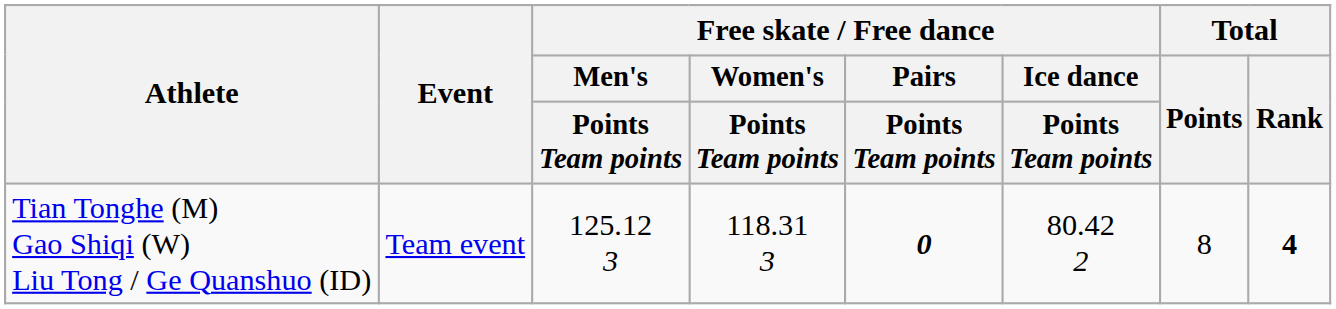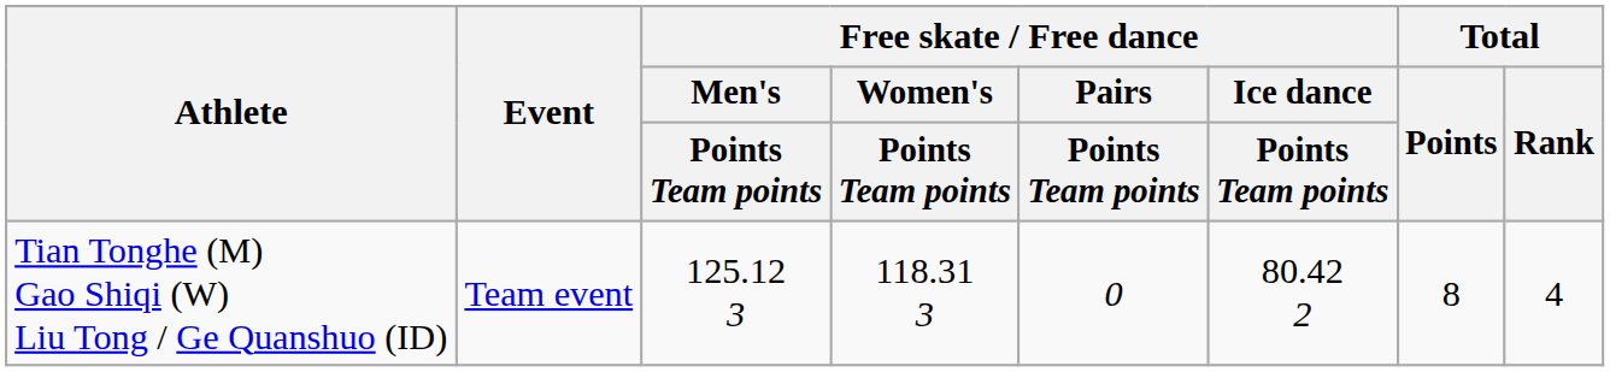Tian Tonghe (M) Gao Shiqi (W) Liu Tong / Ge Quanshuo (ID) | Free skate / Free dance / Pairs / Points Team points: bold -> normal
Tian Tonghe (M) Gao Shiqi (W) Liu Tong / Ge Quanshuo (ID) | Total / Rank: bold -> normal
